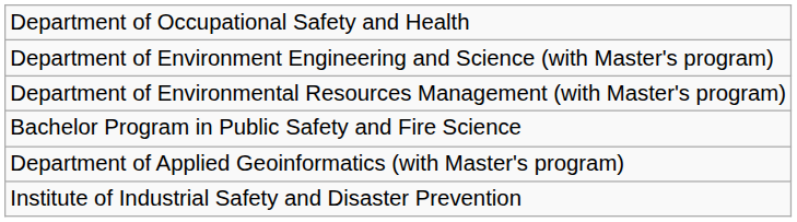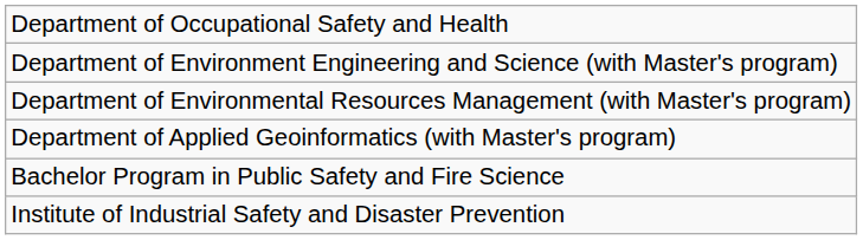row 4 | column 1: Bachelor Program in Public Safety and Fire Science -> Department of Applied Geoinformatics (with Master's program)
row 5 | column 1: Department of Applied Geoinformatics (with Master's program) -> Bachelor Program in Public Safety and Fire Science
